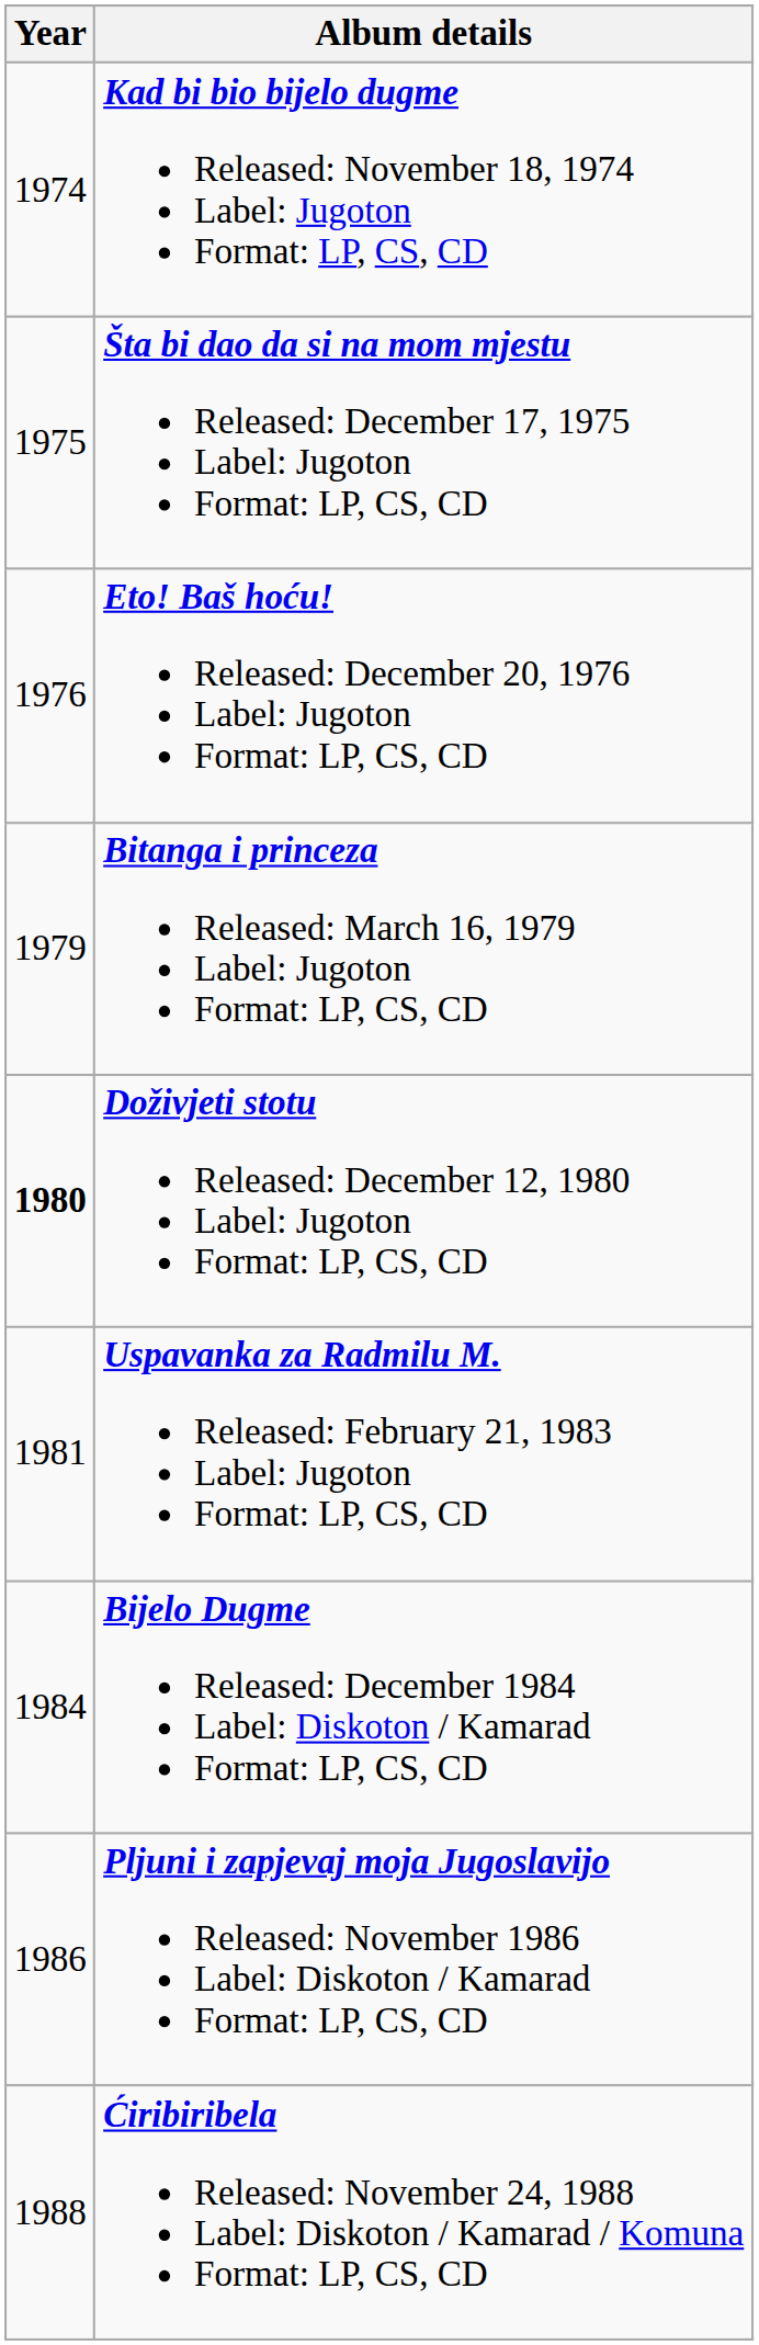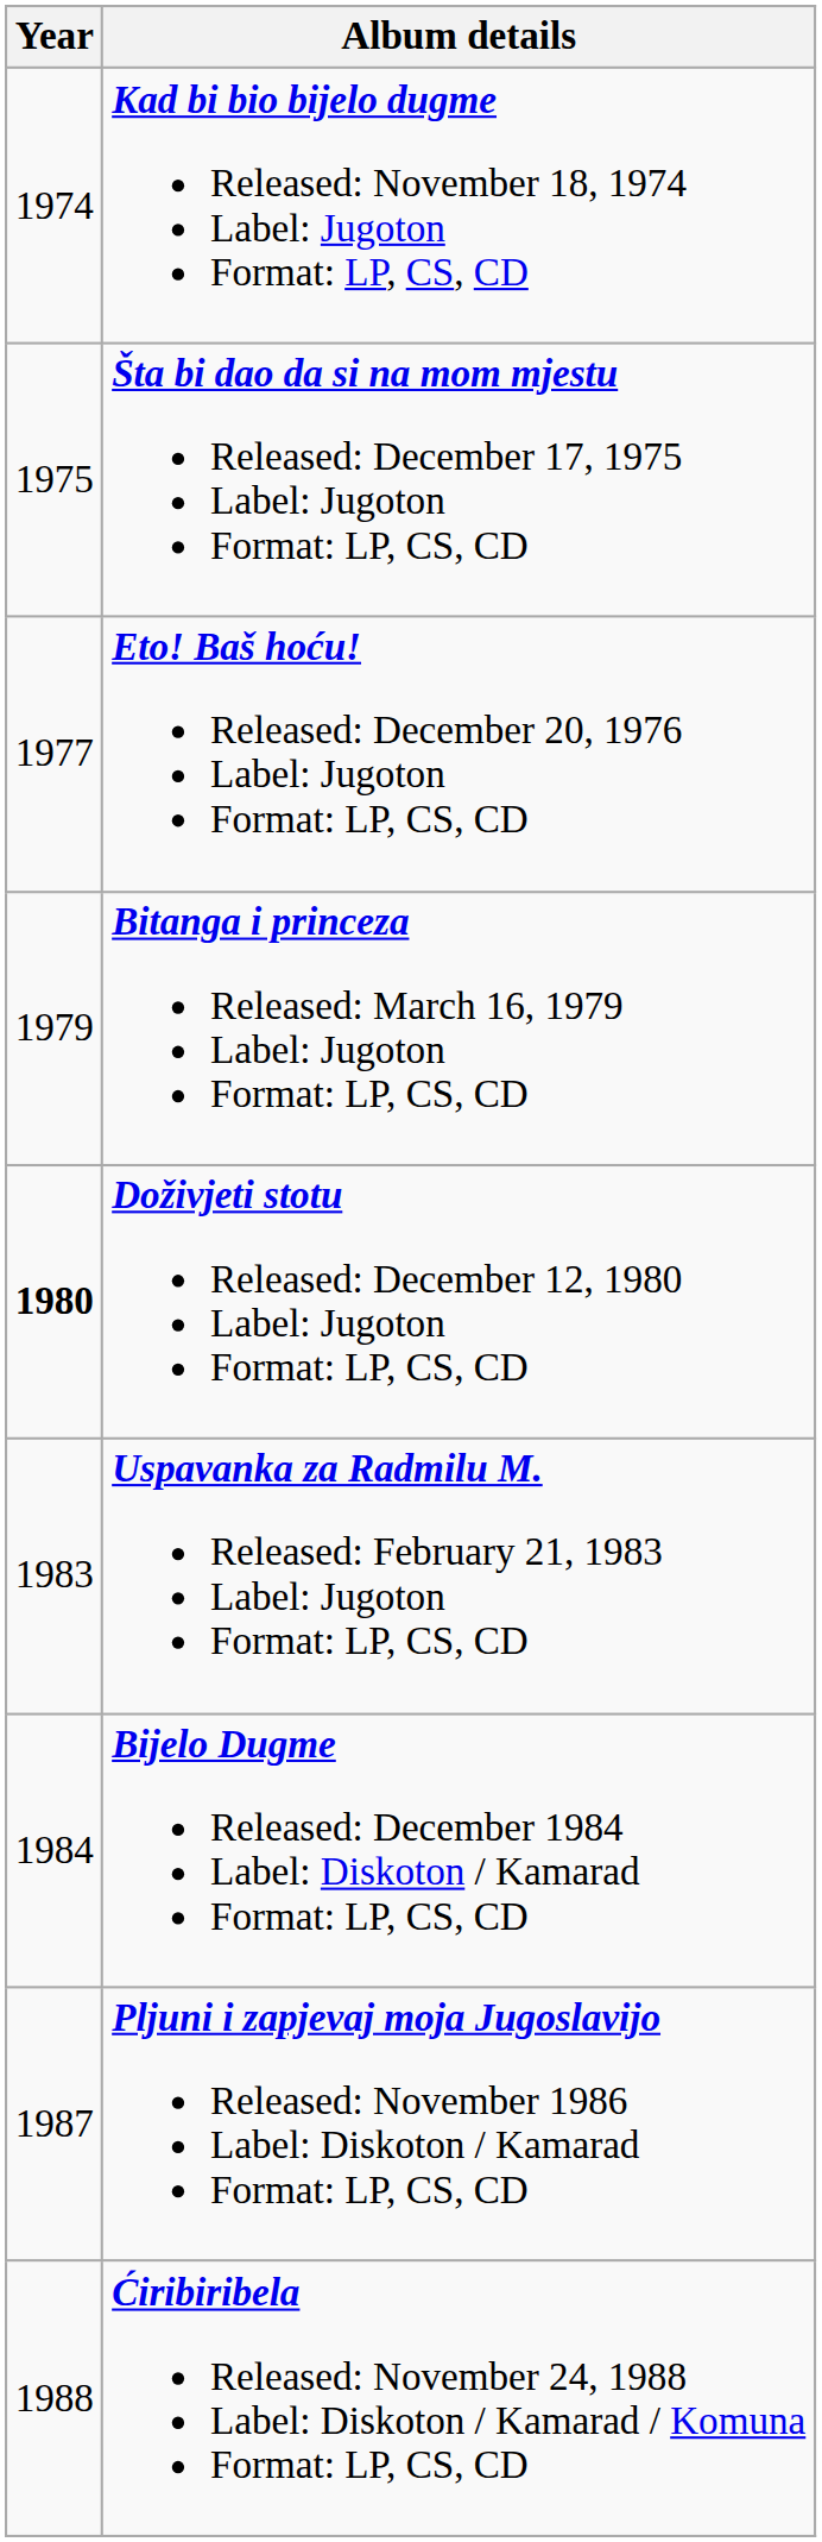row 4 | Year: 1976 -> 1977
row 7 | Year: 1981 -> 1983
row 9 | Year: 1986 -> 1987
